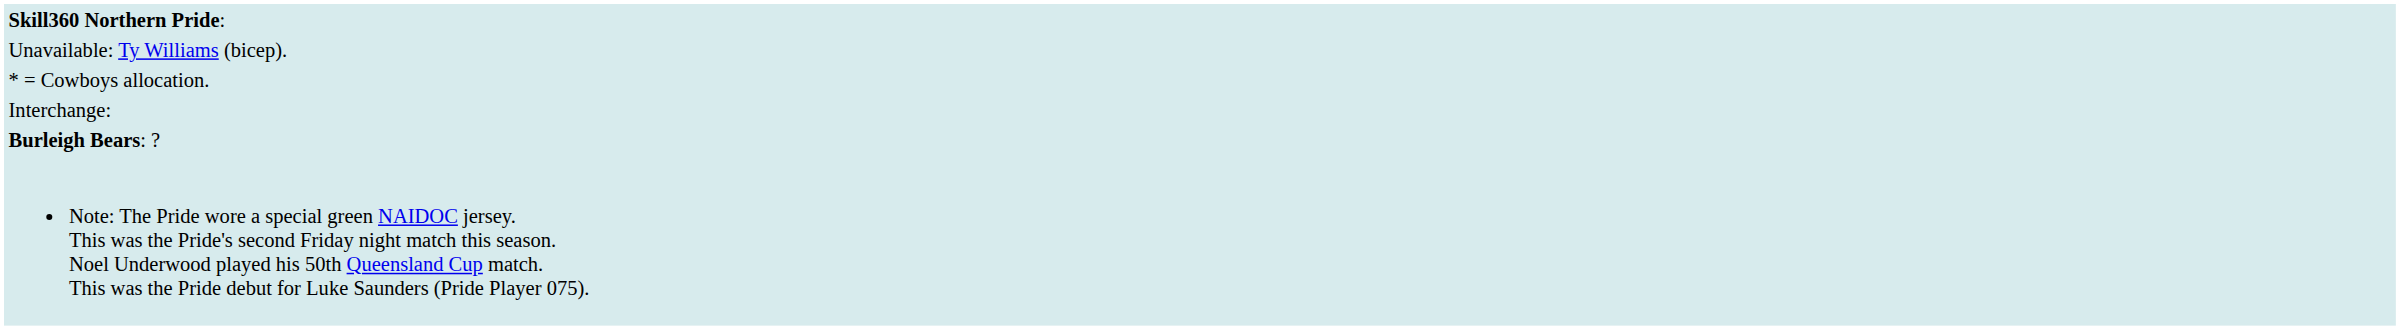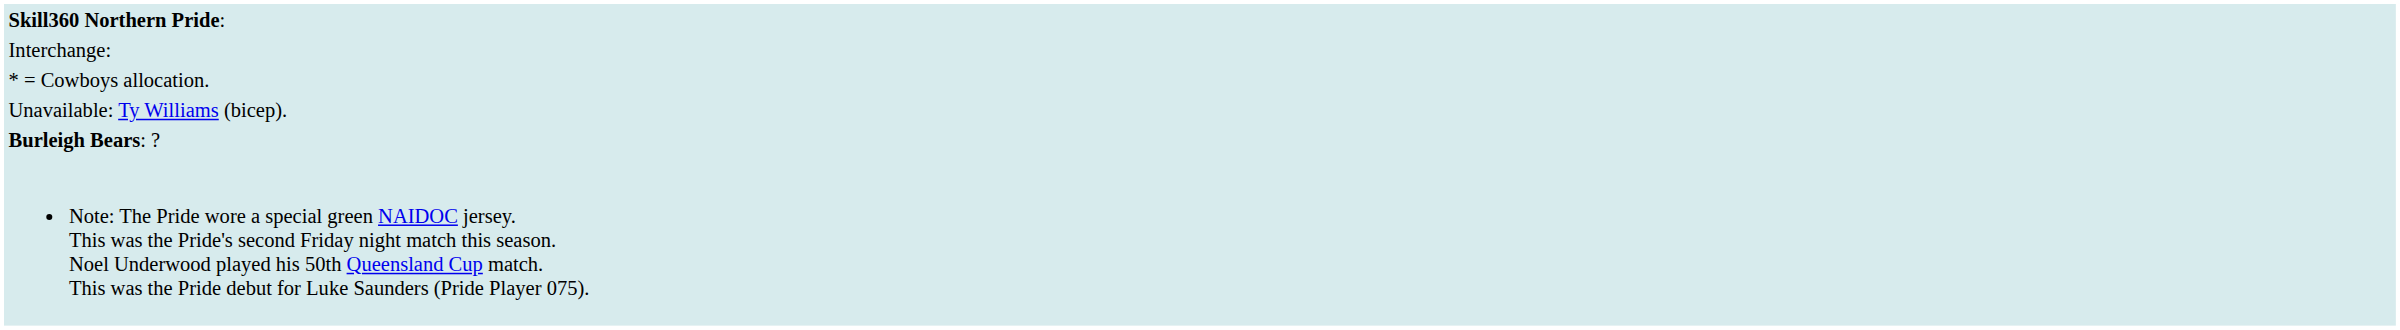row 2 | column 1: Unavailable: Ty Williams (bicep). -> Interchange:
row 4 | column 1: Interchange: -> Unavailable: Ty Williams (bicep).
